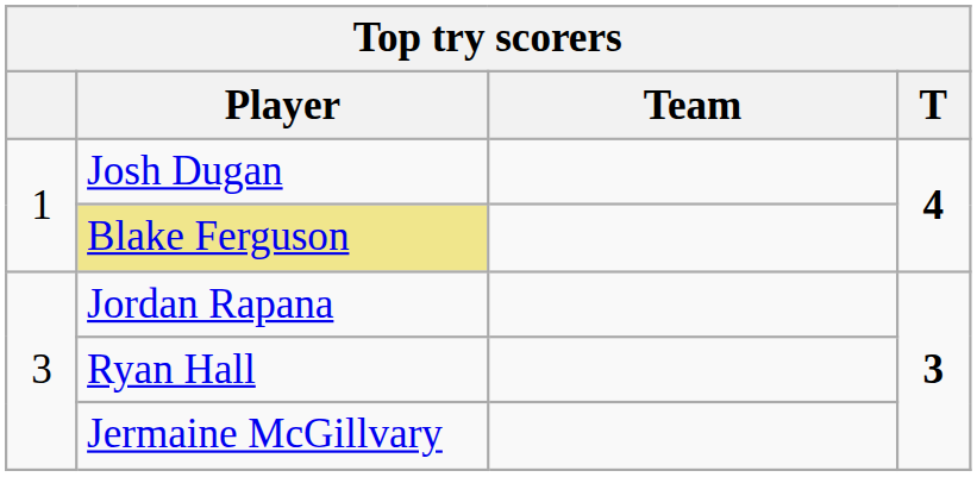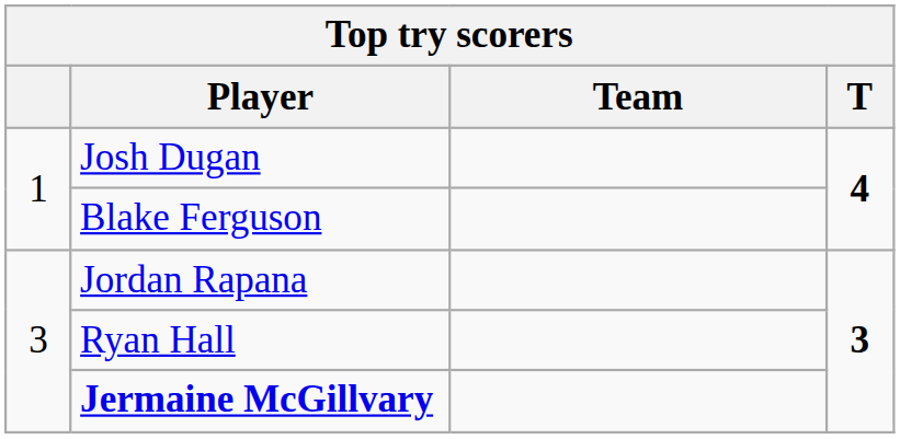Blake Ferguson | Player: khaki background -> no background
Jermaine McGillvary | Player: normal -> bold
